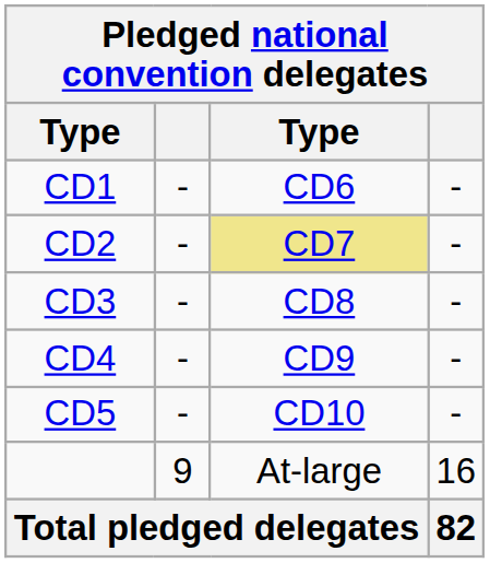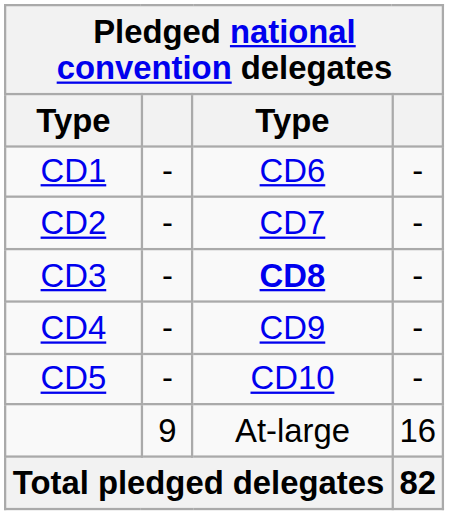CD2 | column 3: khaki background -> no background
CD3 | column 3: normal -> bold
